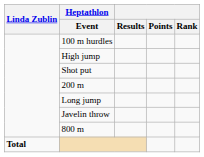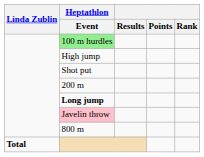100 m hurdles | Heptathlon / Event: no background -> lightgreen background
Long jump | Heptathlon / Event: normal -> bold
Javelin throw | Heptathlon / Event: no background -> pink background
